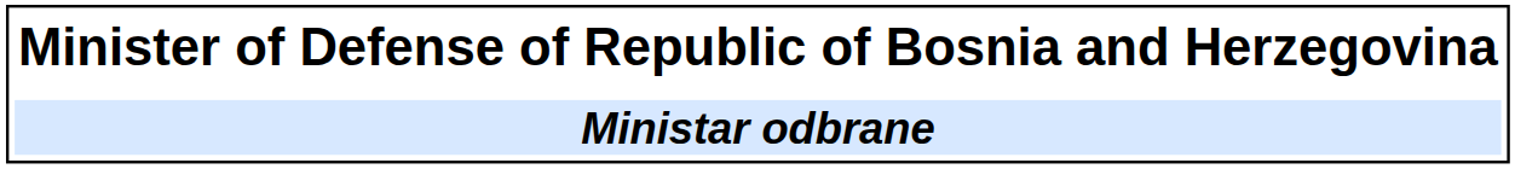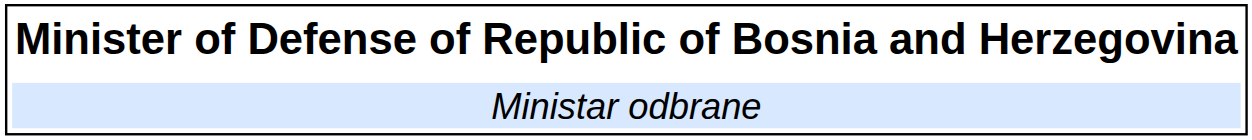Ministar odbrane | column 1: bold -> normal
